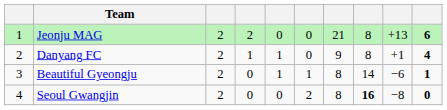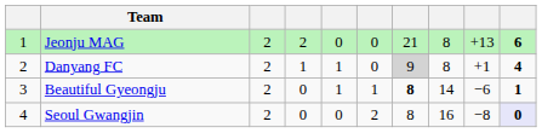Danyang FC | column 7: no background -> lightgrey background
Beautiful Gyeongju | column 7: normal -> bold
Seoul Gwangjin | column 8: bold -> normal
Seoul Gwangjin | column 10: no background -> lavender background
